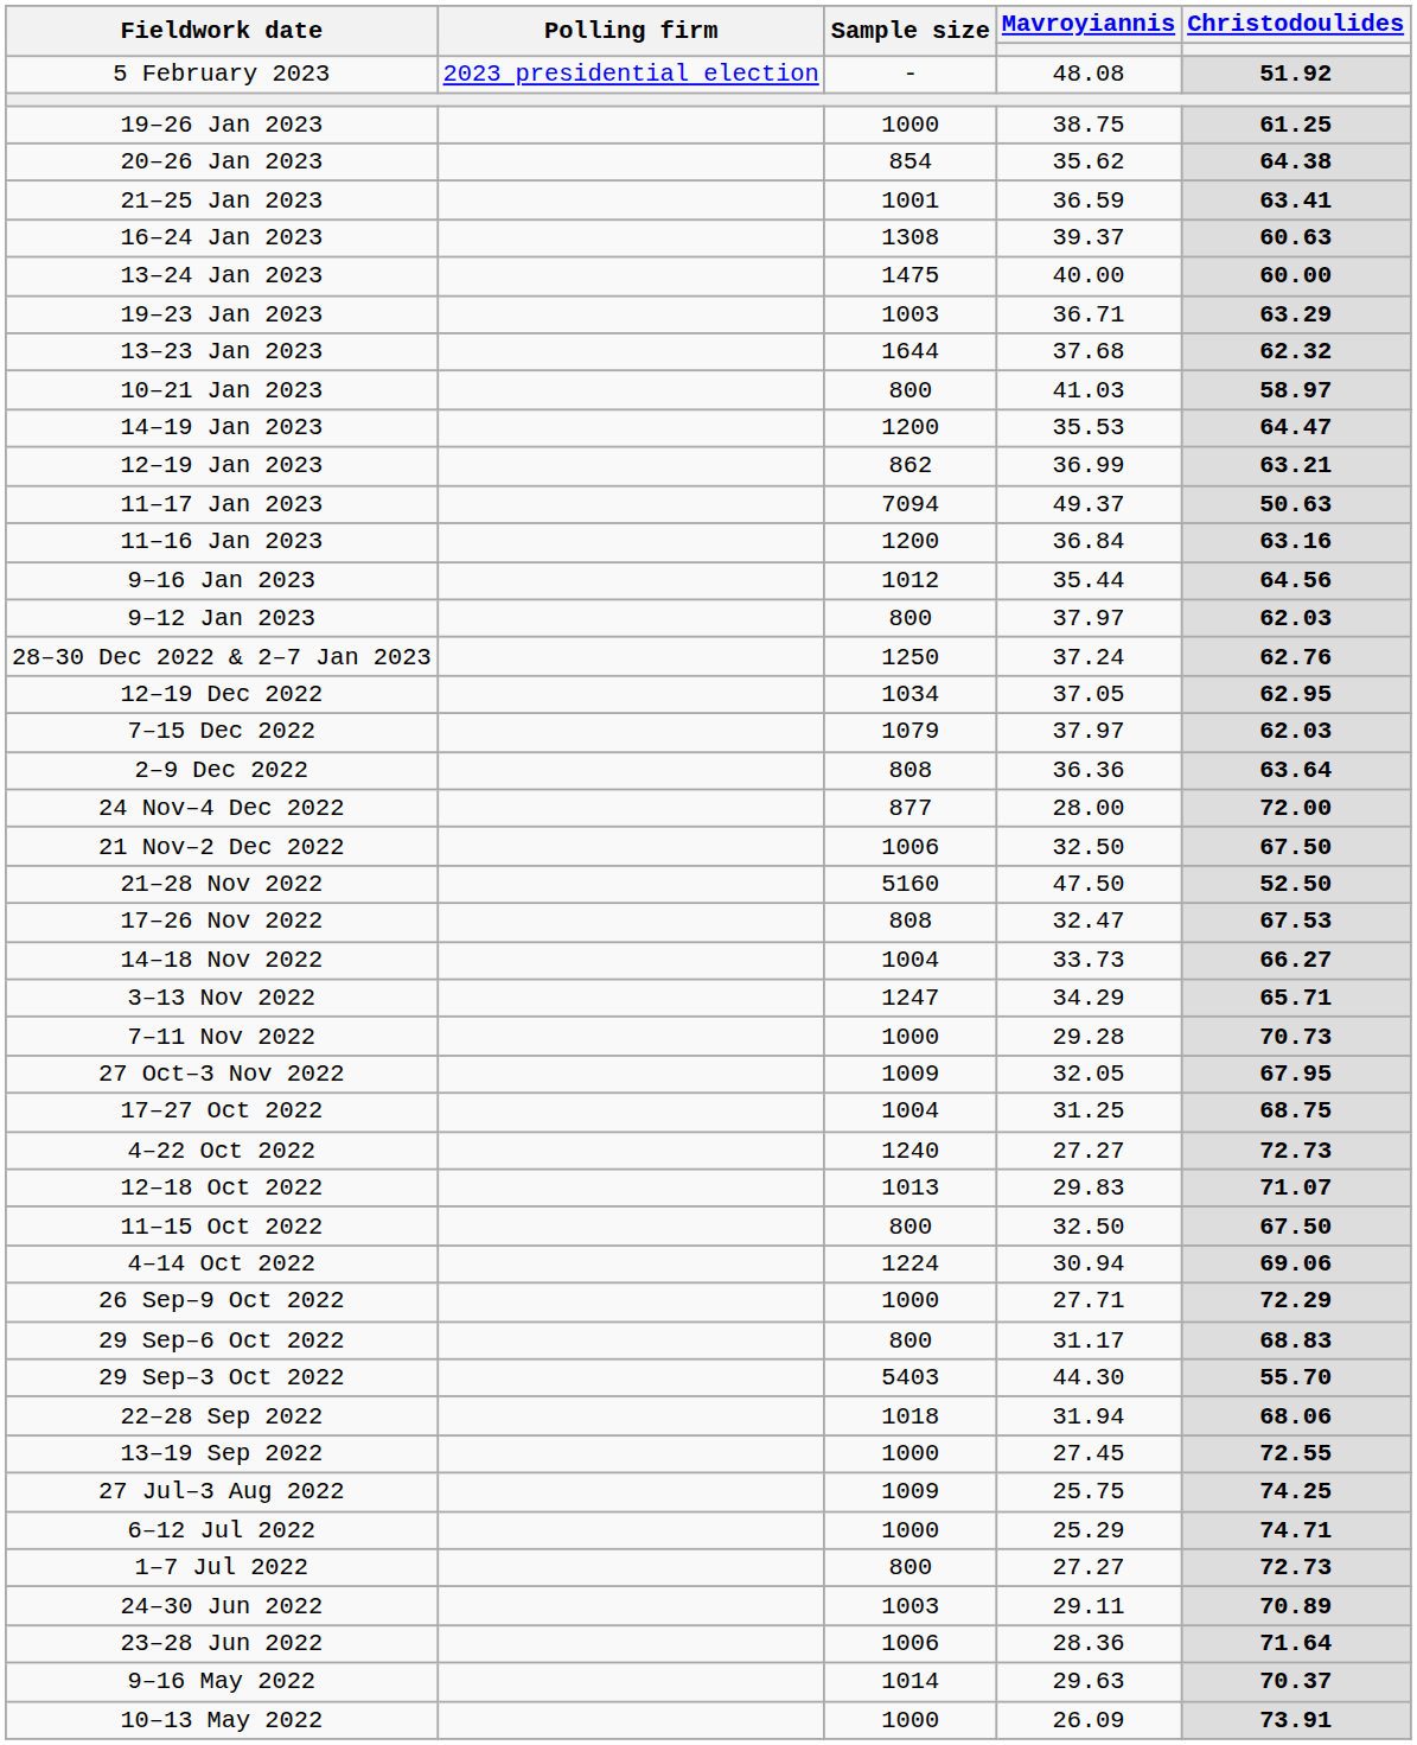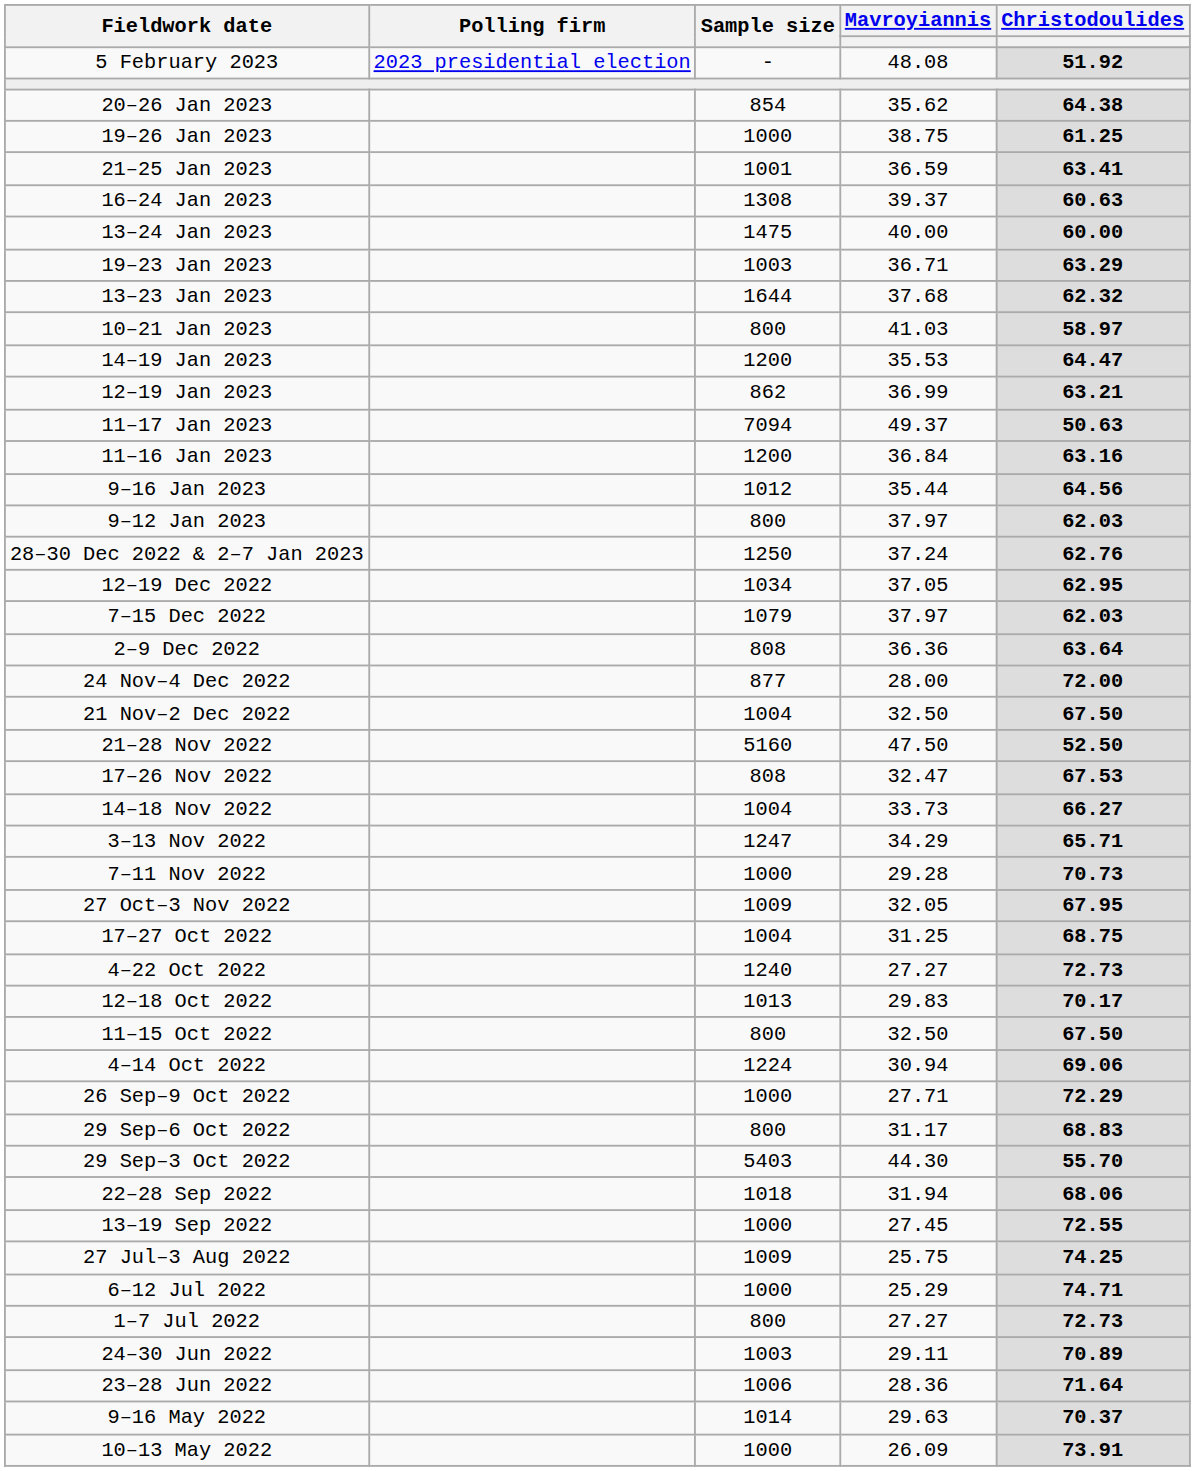rows swapped: 20–26 Jan 2023 <-> 19–26 Jan 2023
21 Nov–2 Dec 2022 | Sample size: 1006 -> 1004
12–18 Oct 2022 | Christodoulides: 71.07 -> 70.17
